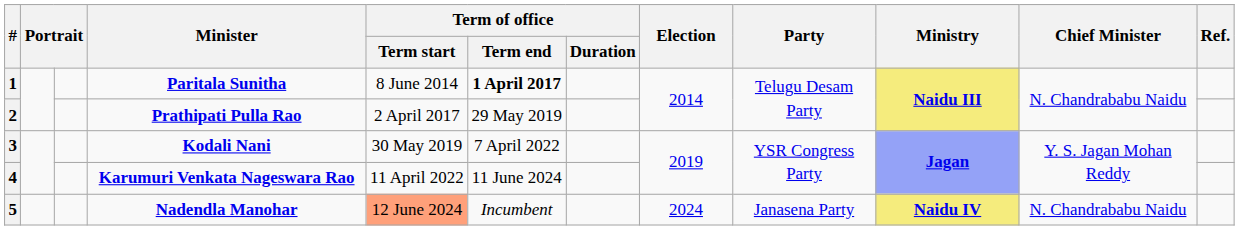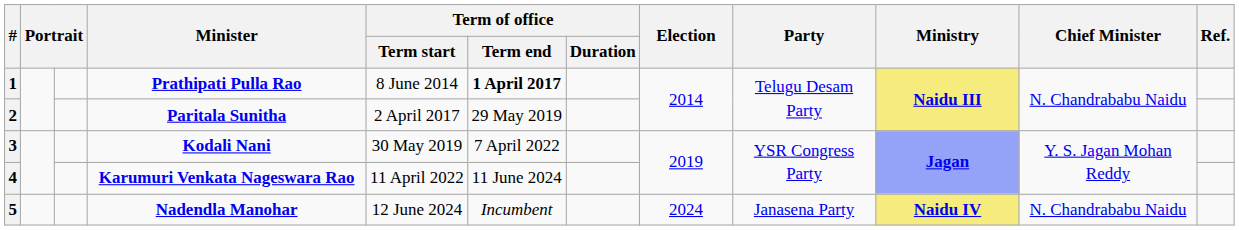1 | Minister: Paritala Sunitha -> Prathipati Pulla Rao
2 | Minister: Prathipati Pulla Rao -> Paritala Sunitha
5 | Term of office / Term start: lightsalmon background -> no background
